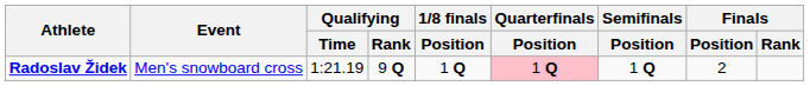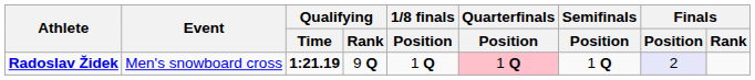Radoslav Židek | Qualifying / Time: normal -> bold
Radoslav Židek | Finals / Position: no background -> lavender background
